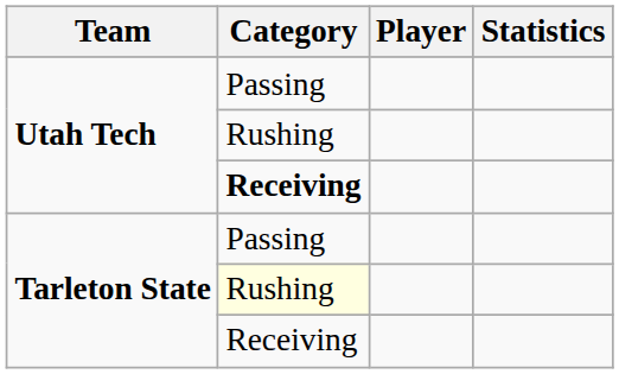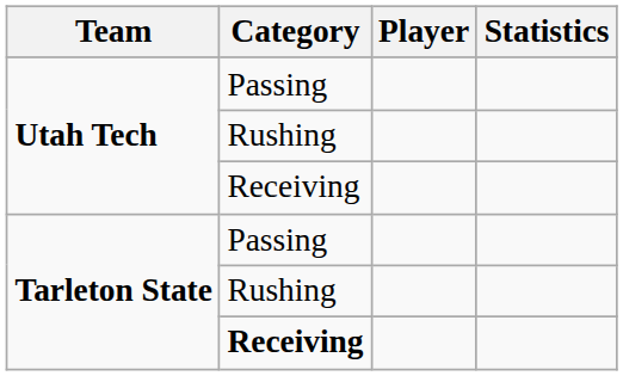Utah Tech / Receiving | Category: bold -> normal
Tarleton State / Rushing | Category: lightyellow background -> no background
Tarleton State / Receiving | Category: normal -> bold
